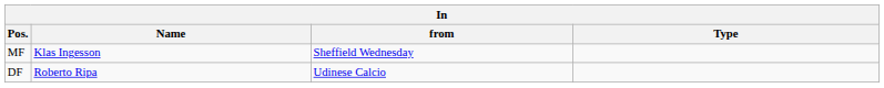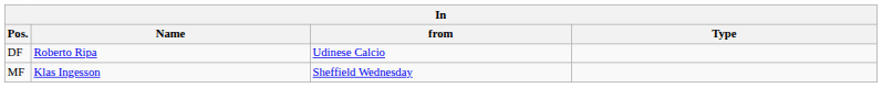rows swapped: DF <-> MF
